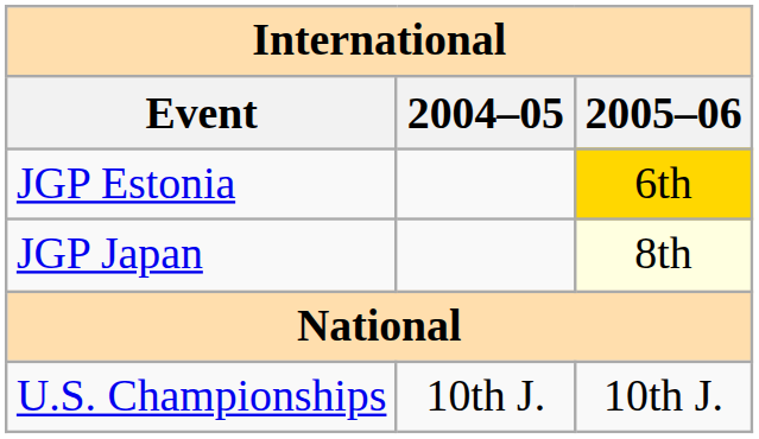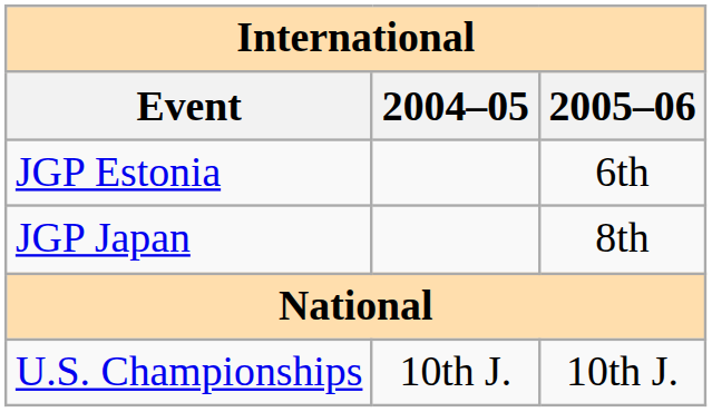JGP Estonia | 2005–06: gold background -> no background
JGP Japan | 2005–06: lightyellow background -> no background
